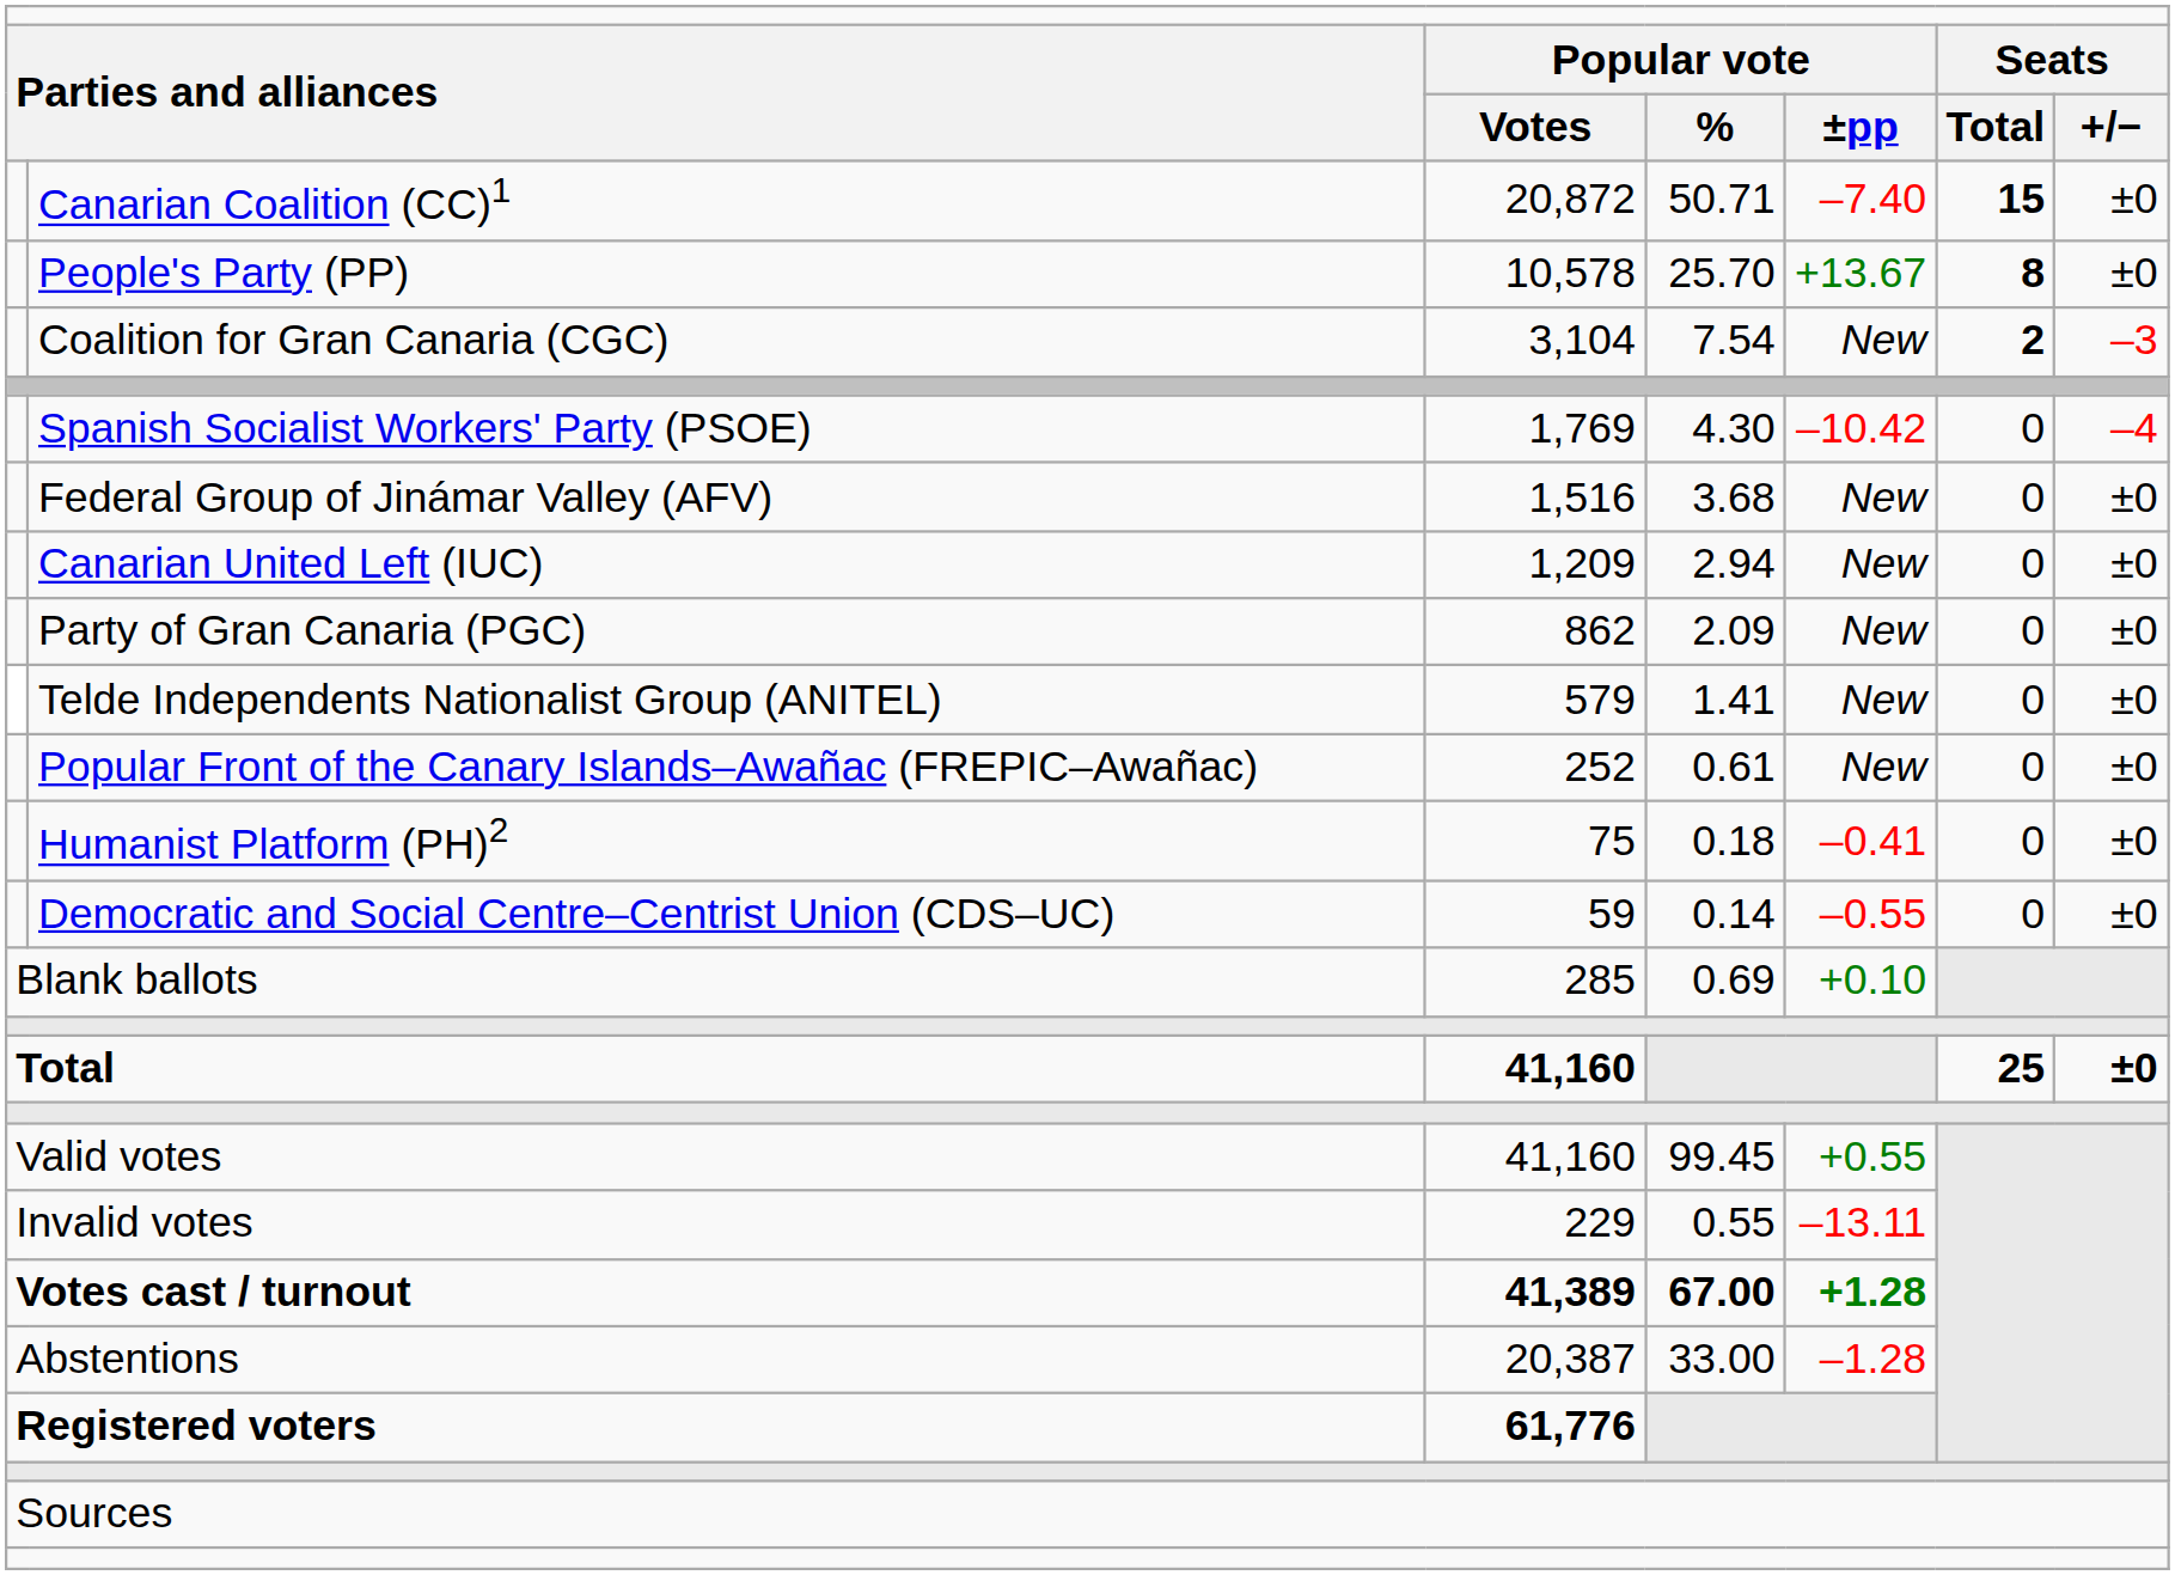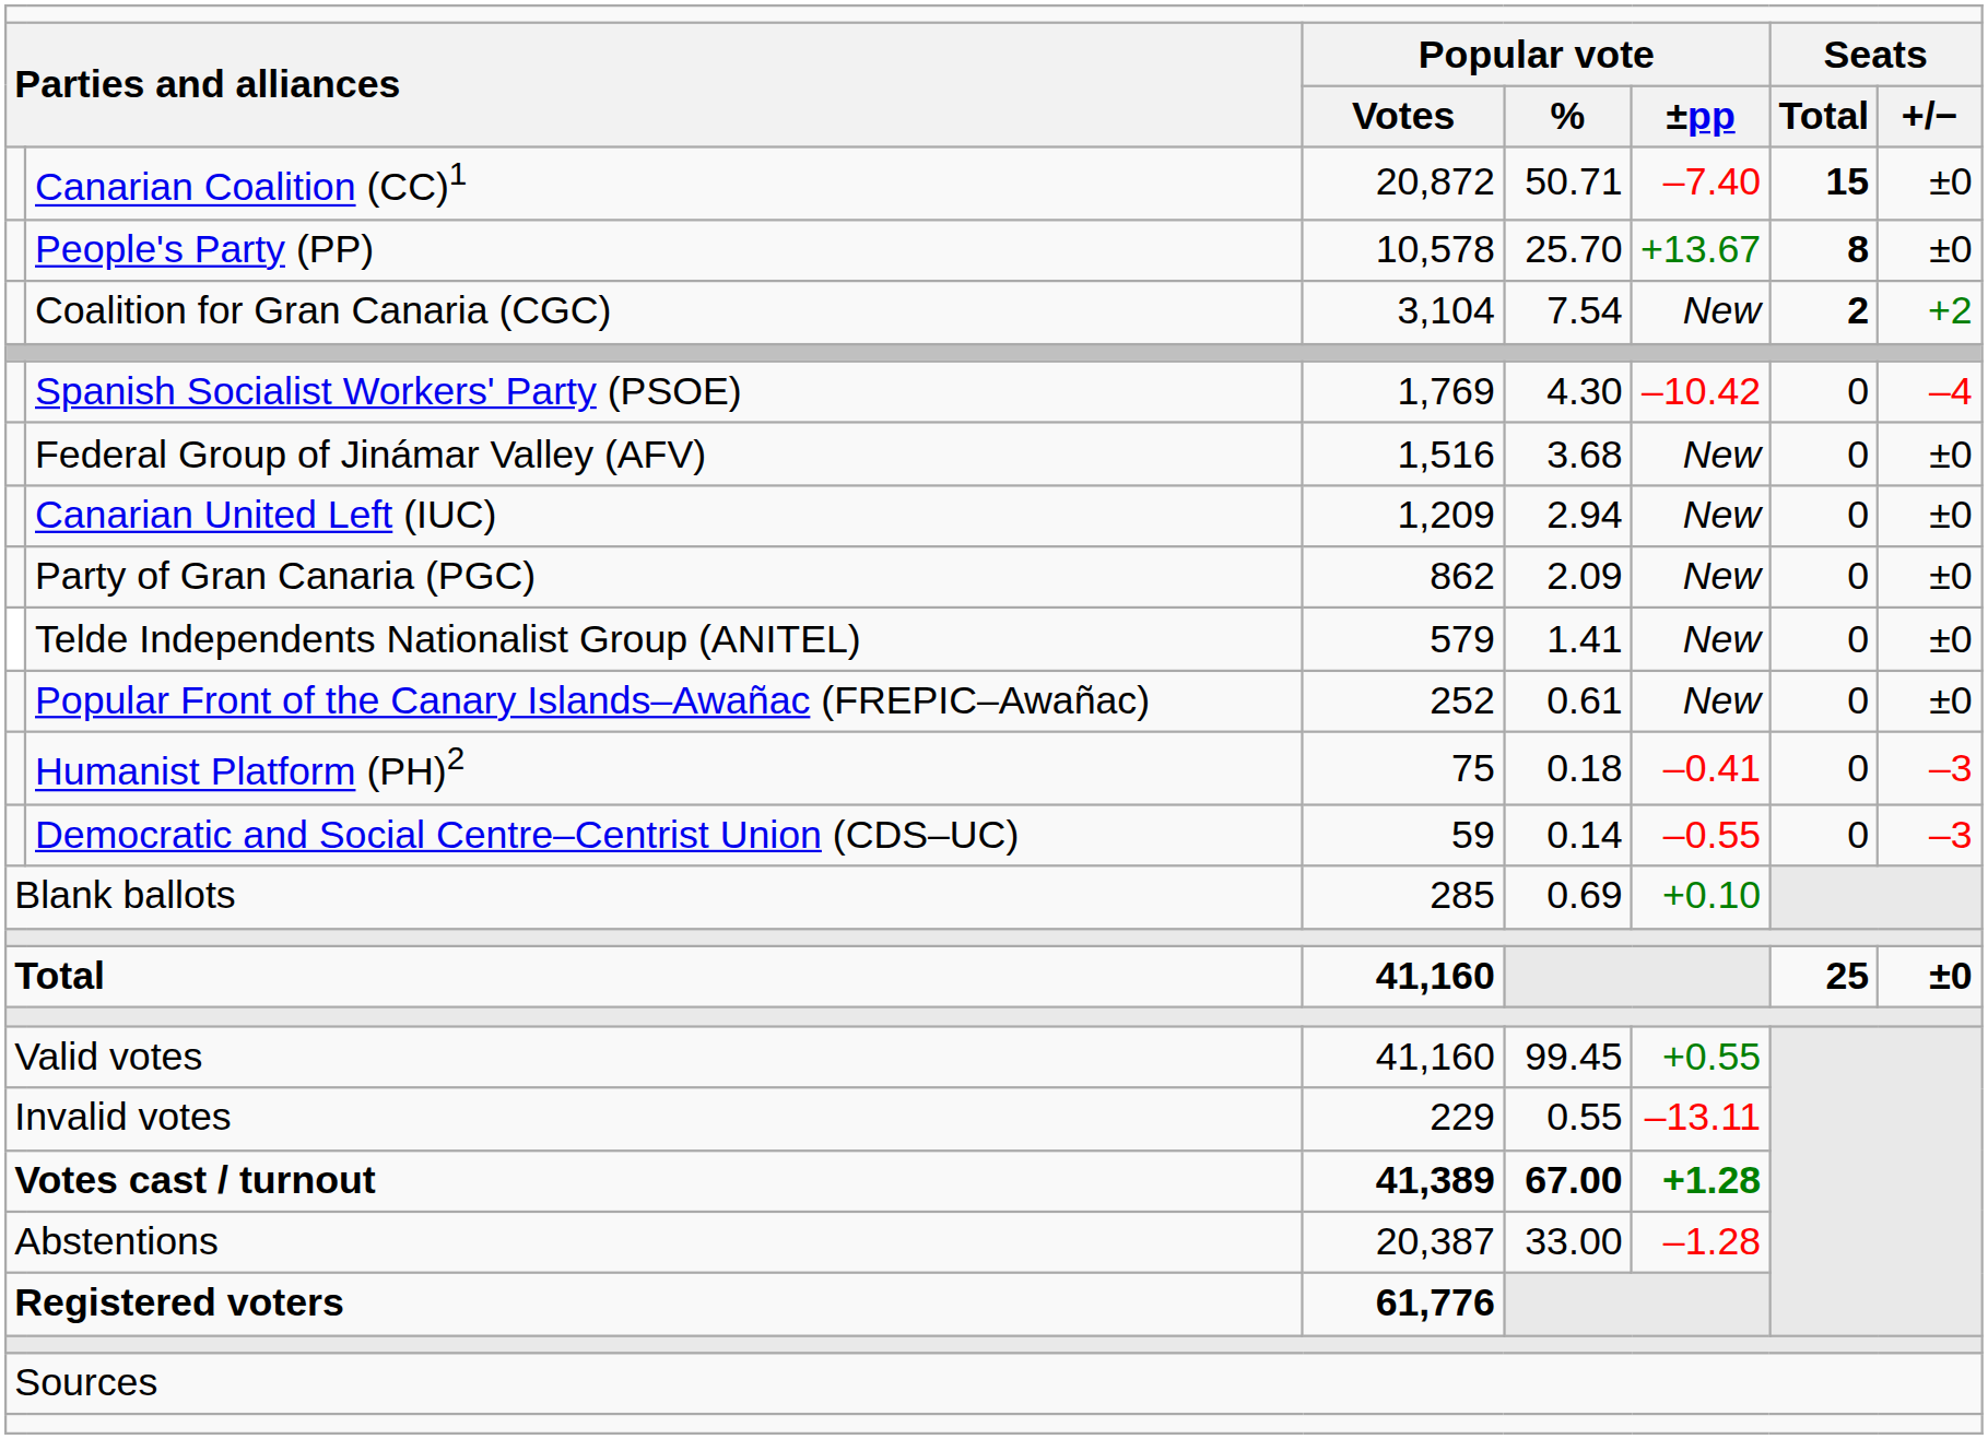Coalition for Gran Canaria (CGC) | column 7: –3 -> +2
Humanist Platform (PH)2 | column 7: ±0 -> –3
Democratic and Social Centre–Centrist Union (CDS–UC) | column 7: ±0 -> –3
